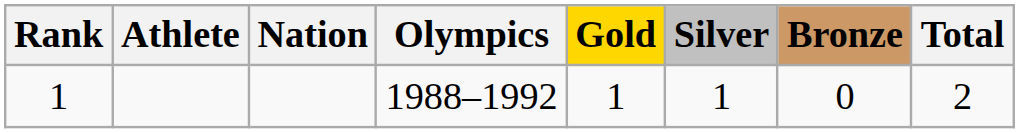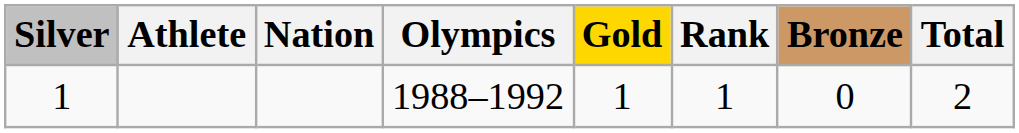columns swapped: Rank <-> Silver
